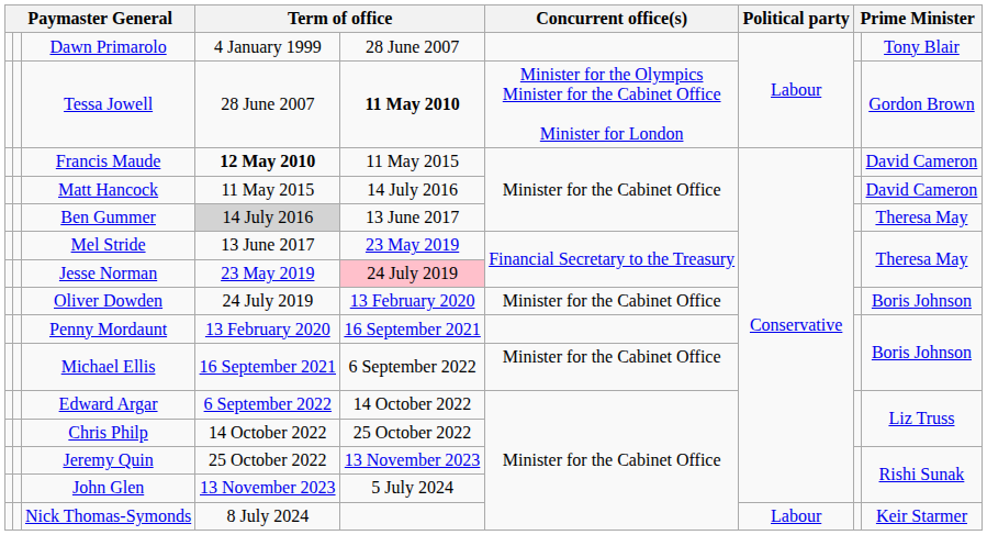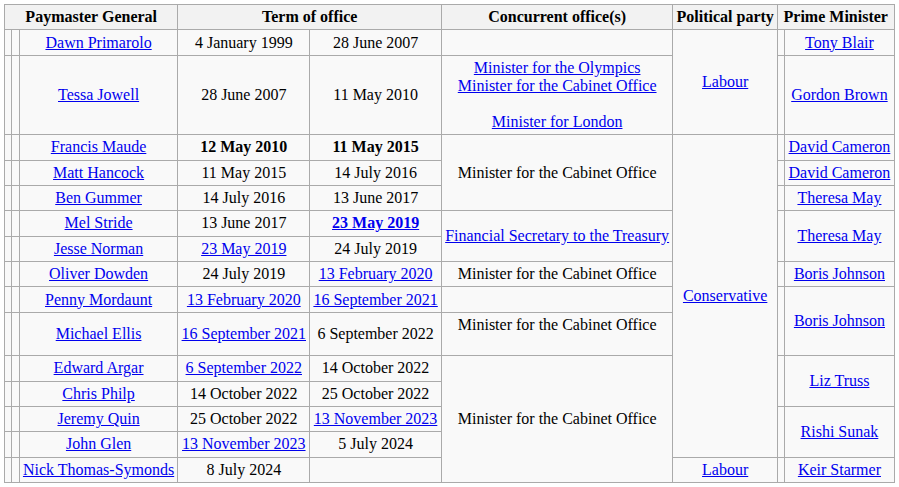Tessa Jowell | column 5: bold -> normal
Francis Maude | column 5: normal -> bold
Ben Gummer | column 4: lightgrey background -> no background
Mel Stride | column 5: normal -> bold
Jesse Norman | column 5: pink background -> no background
